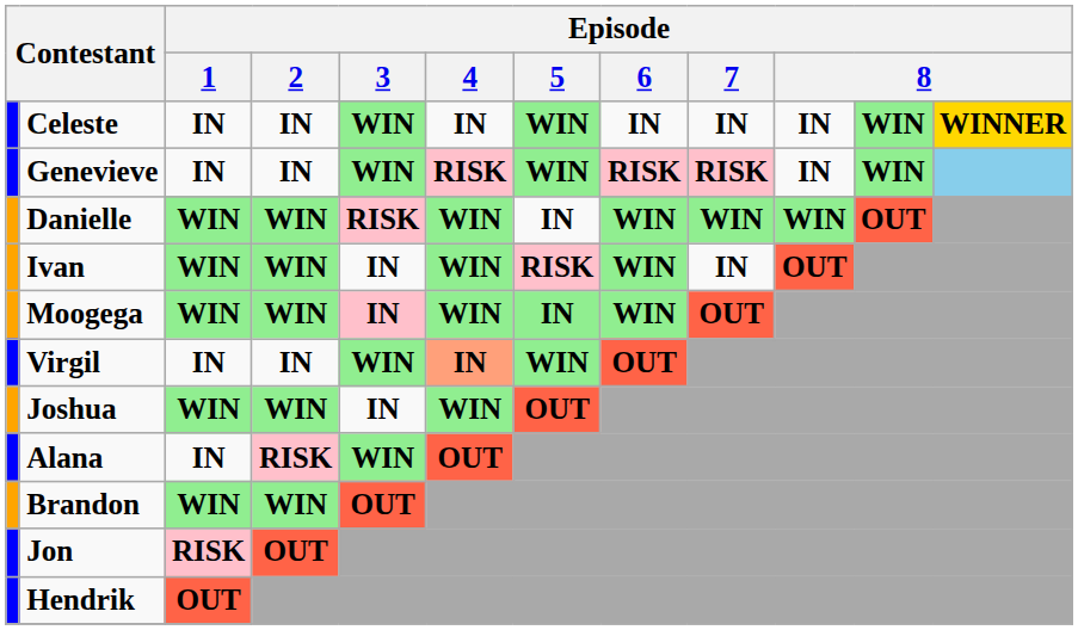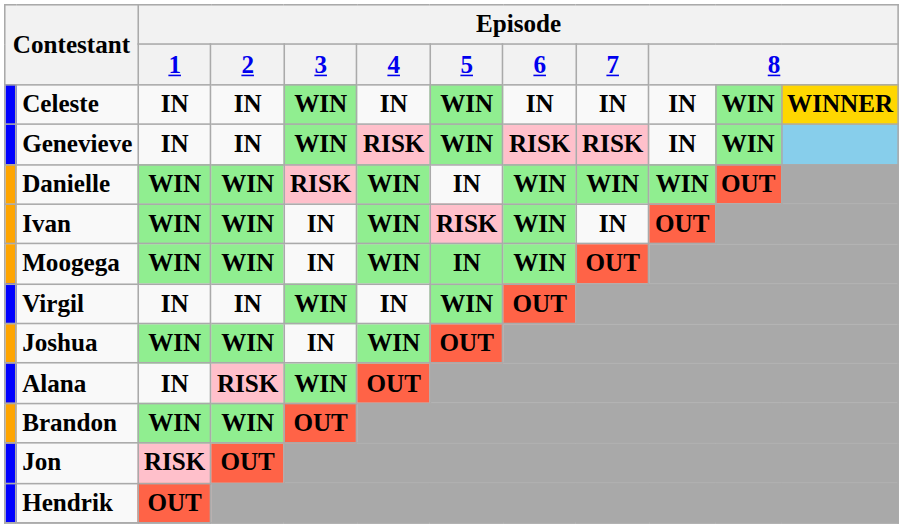Moogega | Episode / 3: pink background -> no background
Virgil | Episode / 4: lightsalmon background -> no background
